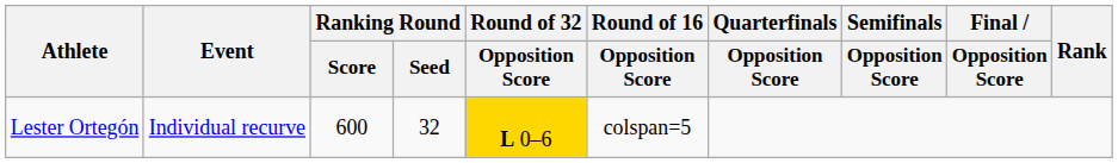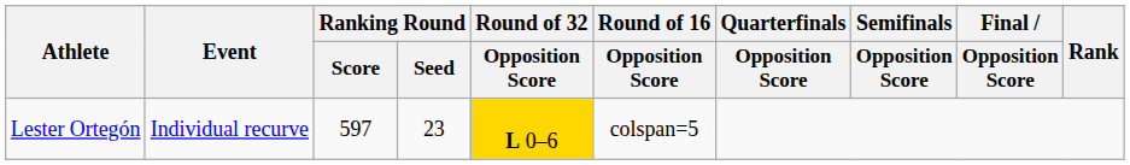Lester Ortegón | Ranking Round / Score: 600 -> 597
Lester Ortegón | Ranking Round / Seed: 32 -> 23
